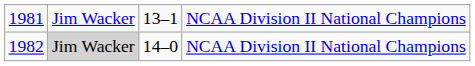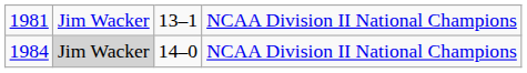row 2 | column 1: 1982 -> 1984
